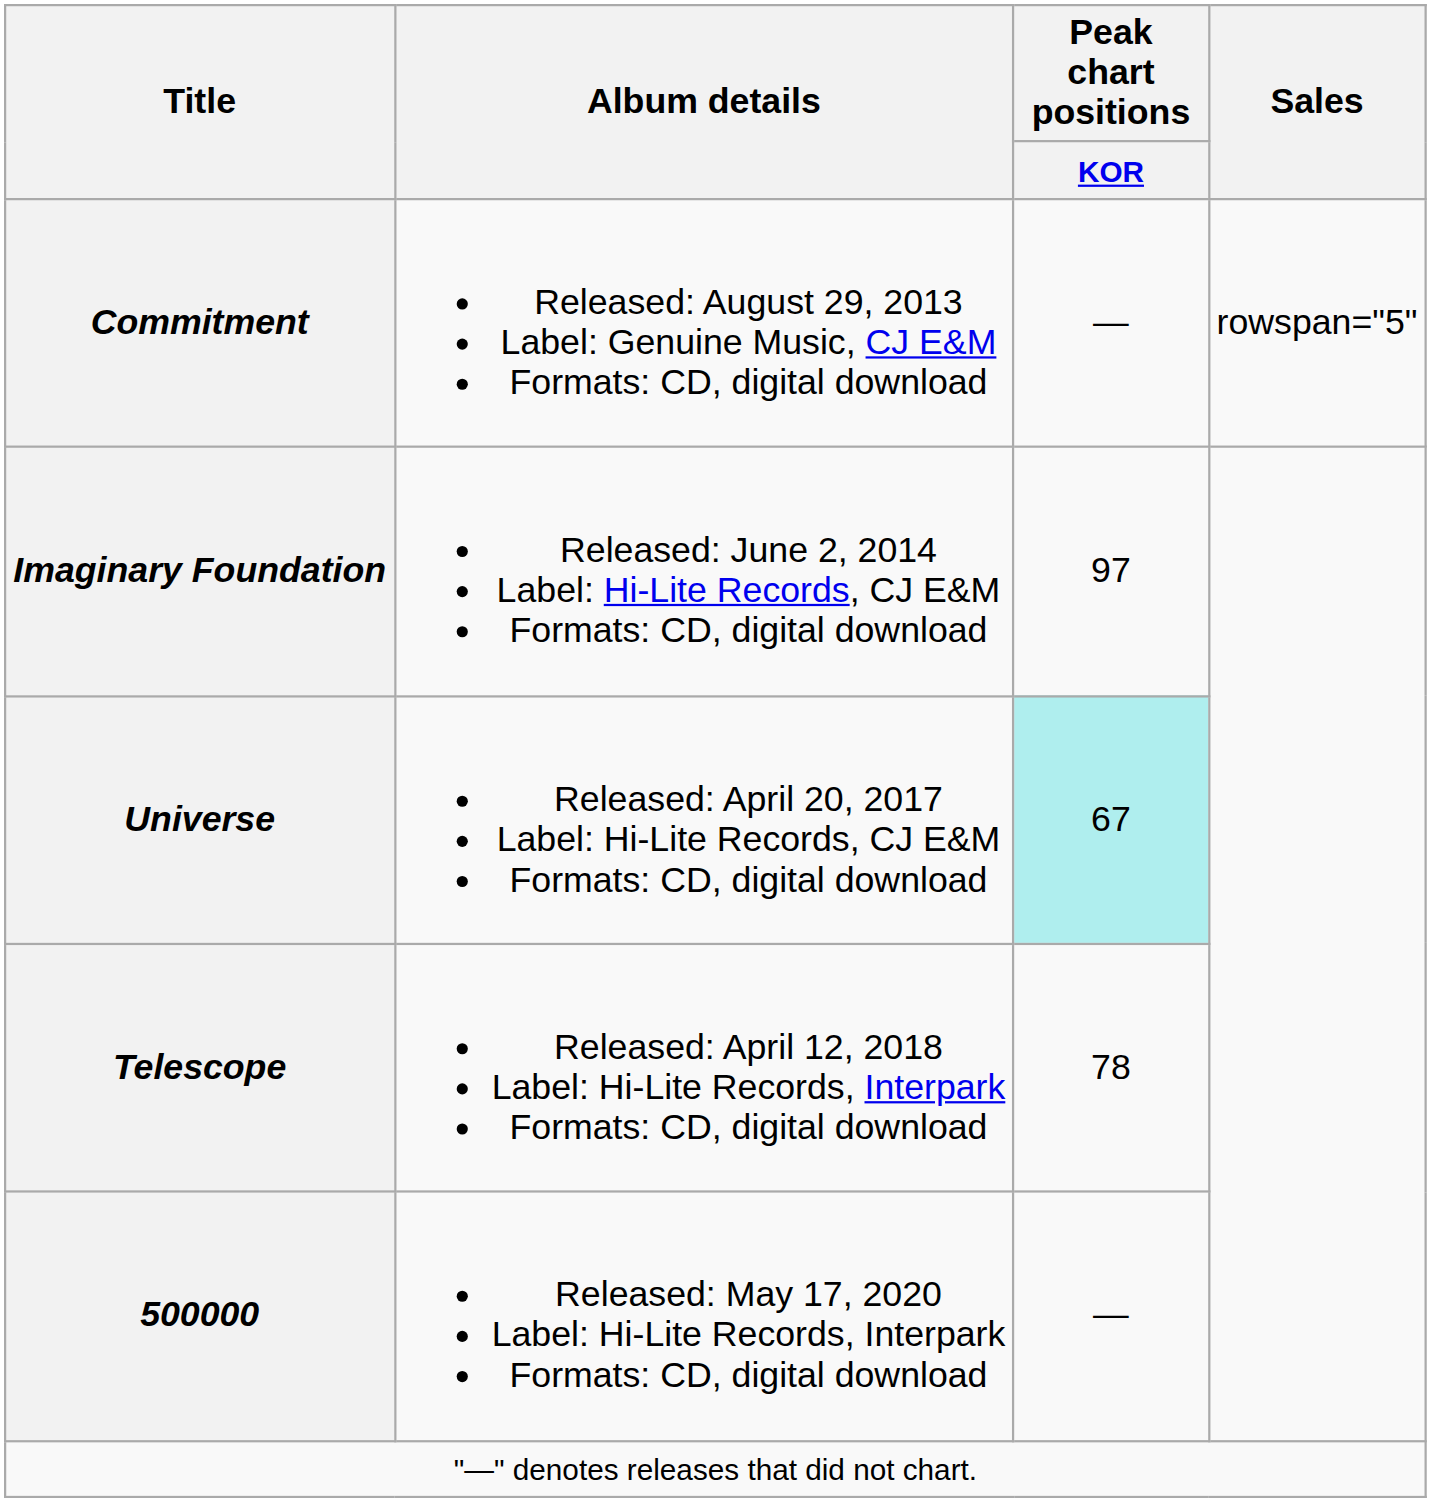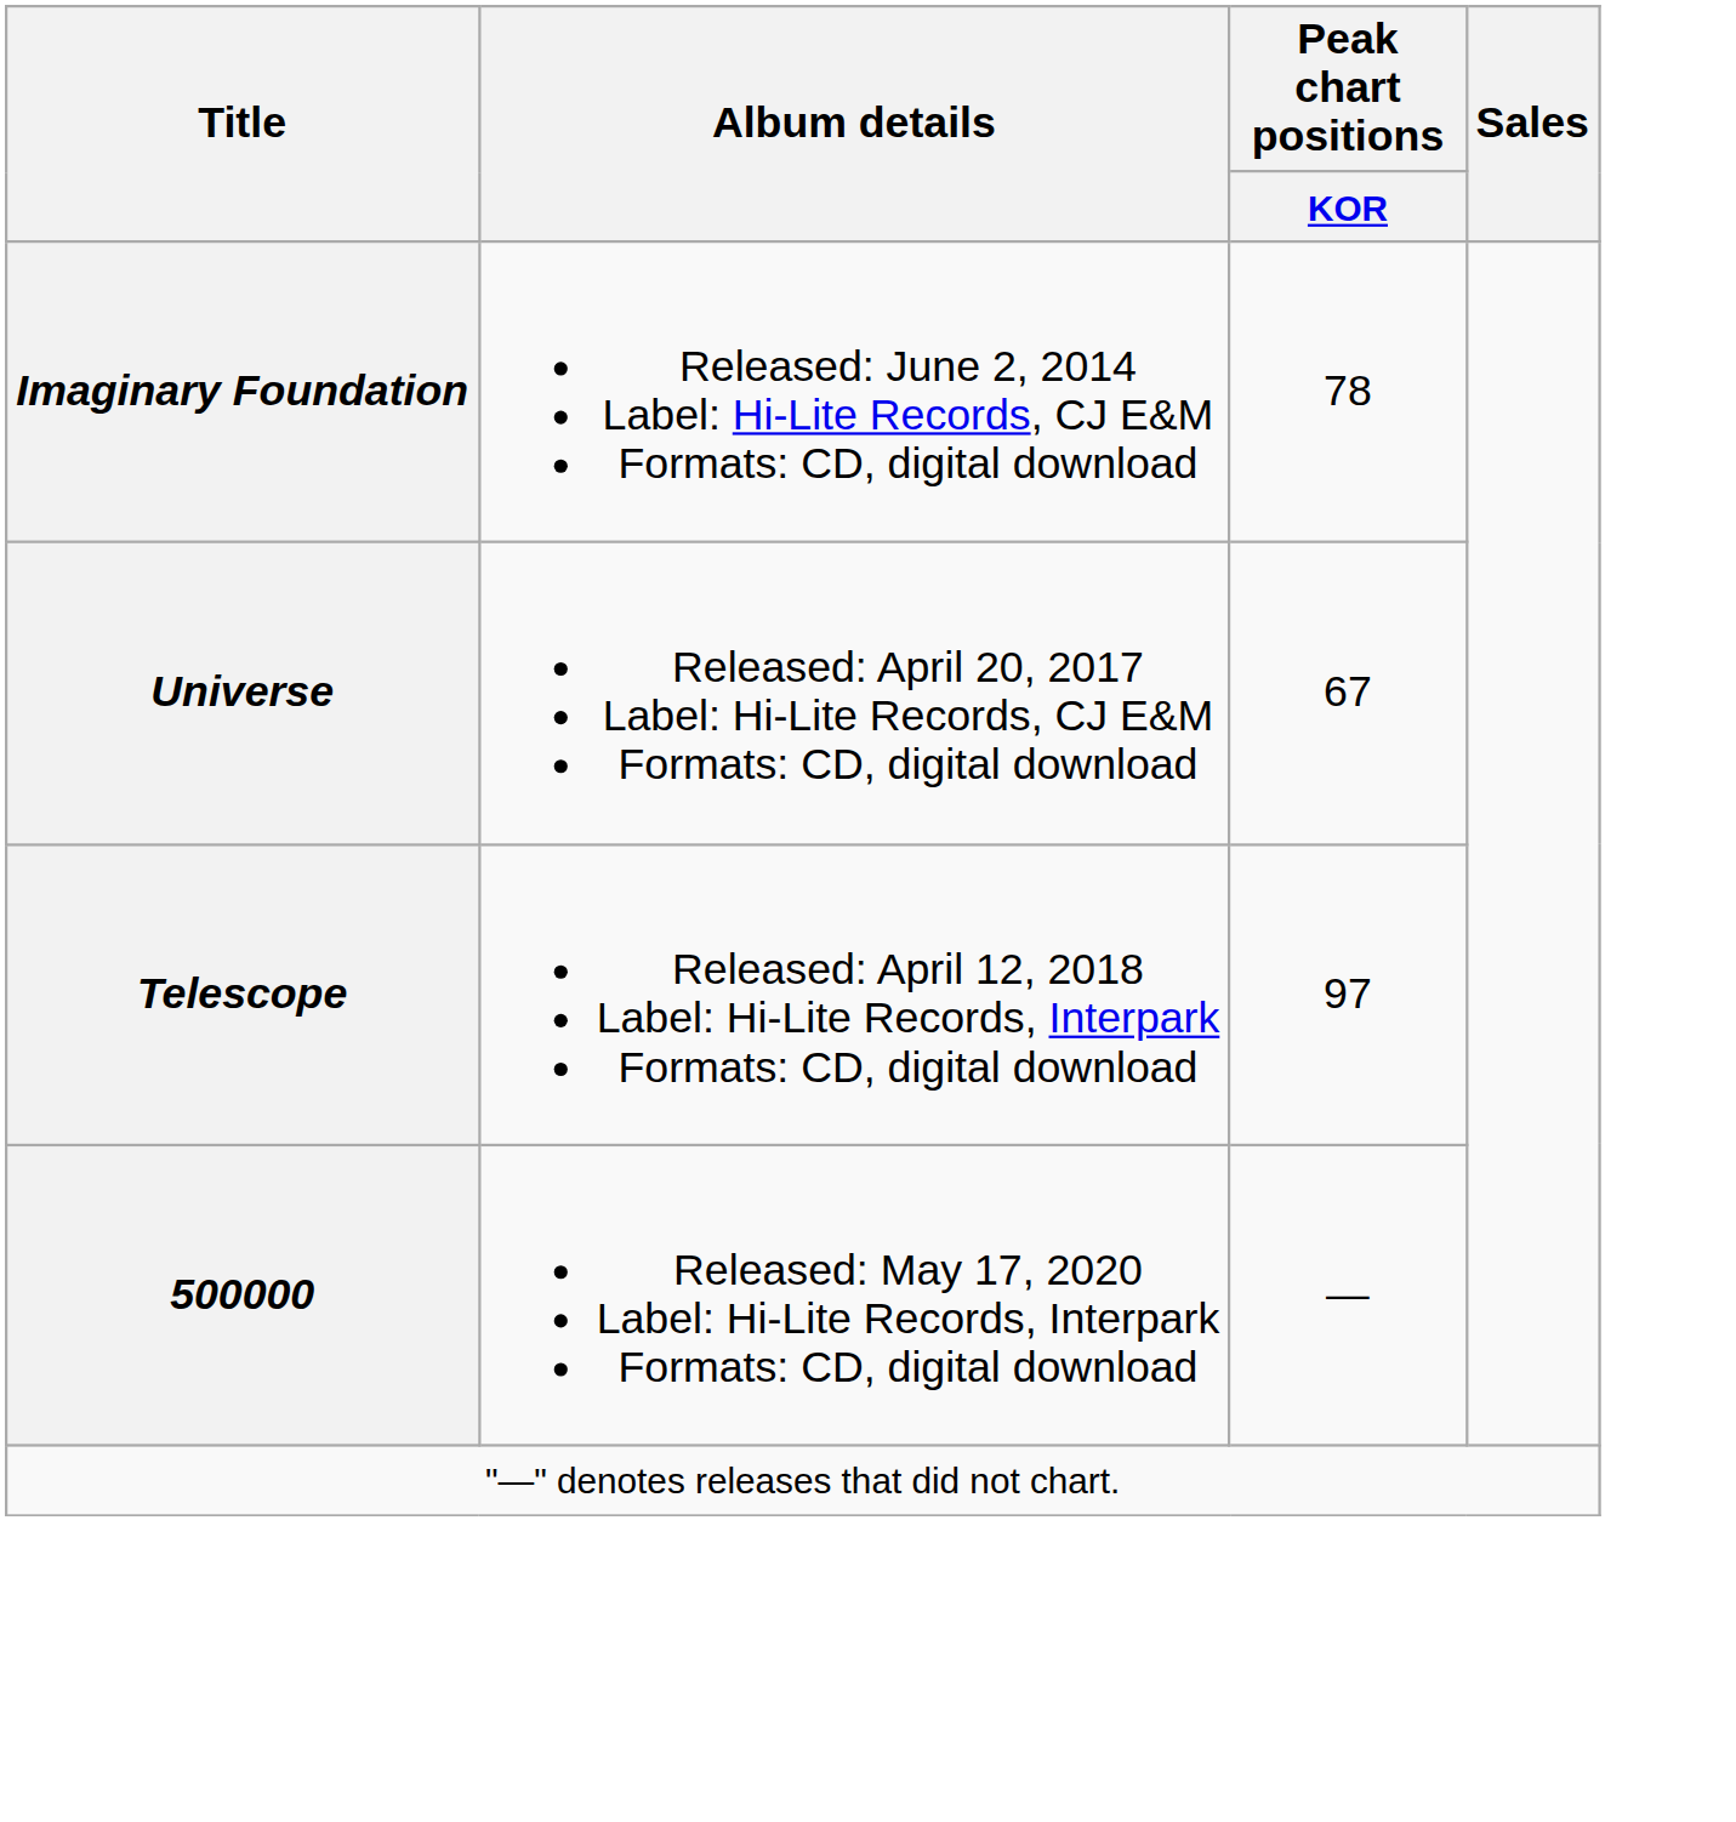- row: Commitment | Released: August 29, 2013 Label: Genuine Music, CJ E&M Formats: CD, digital download | — | rowspan="5"
Imaginary Foundation | Peak chart positions / KOR: 97 -> 78
Universe | Peak chart positions / KOR: paleturquoise background -> no background
Telescope | Peak chart positions / KOR: 78 -> 97
